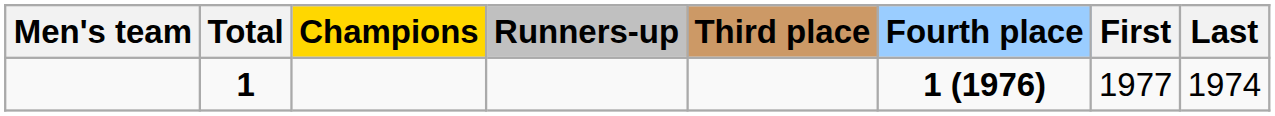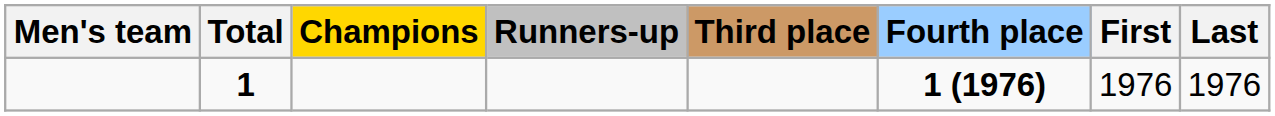row 2 | First: 1977 -> 1976
row 2 | Last: 1974 -> 1976
